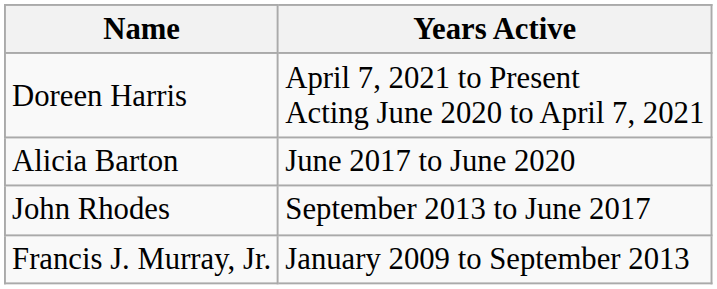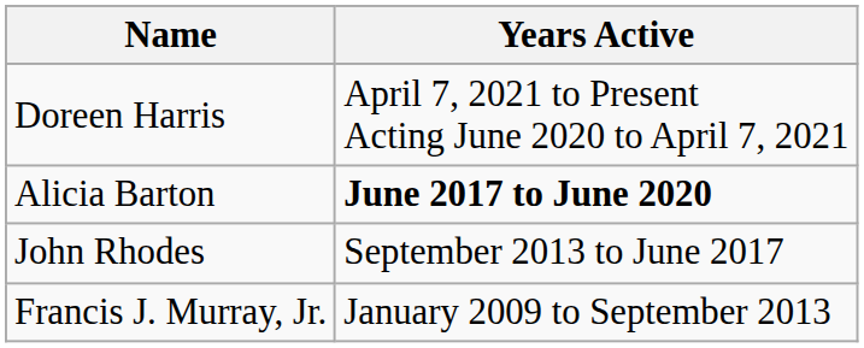Alicia Barton | Years Active: normal -> bold
